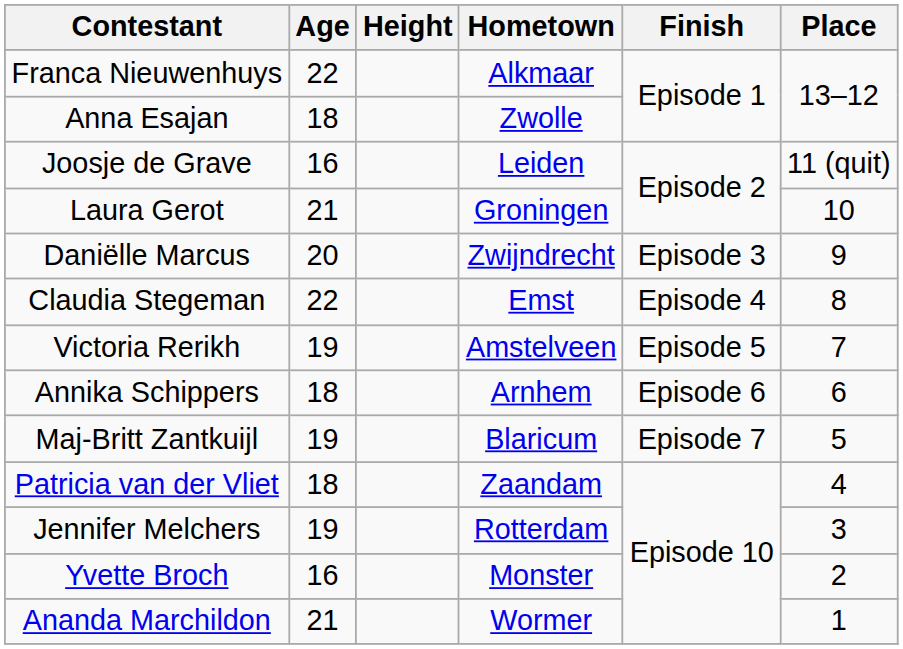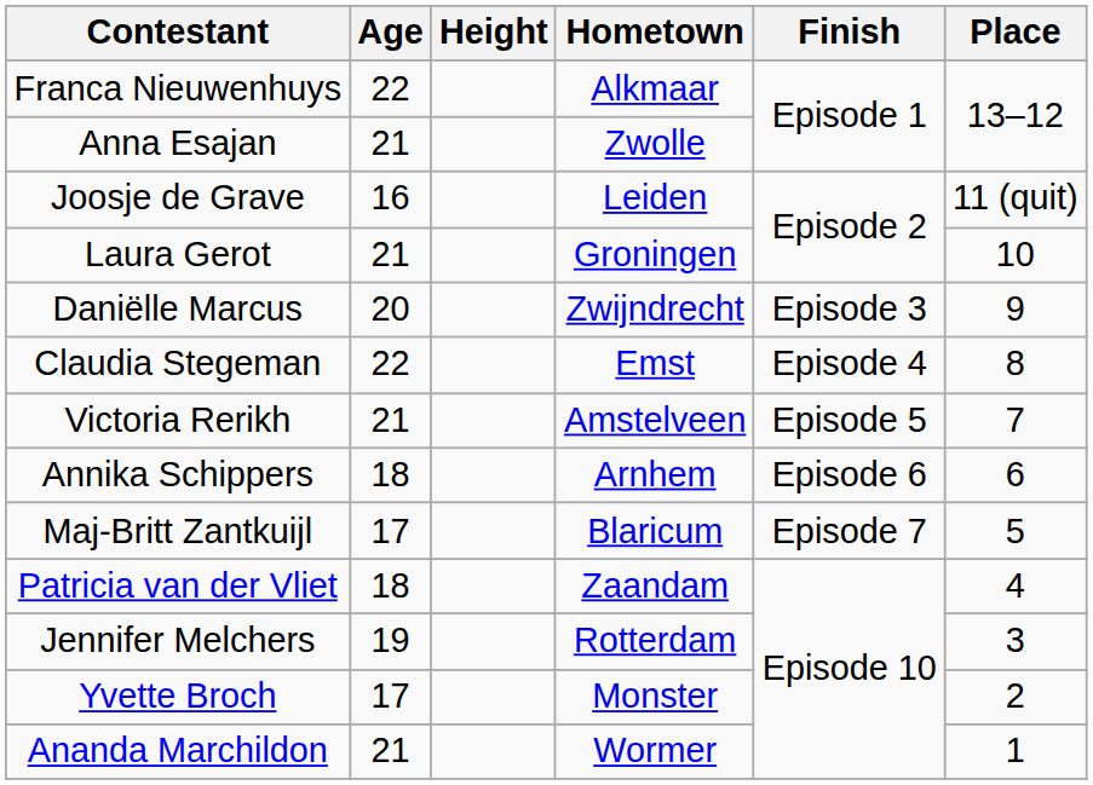Anna Esajan | Age: 18 -> 21
Victoria Rerikh | Age: 19 -> 21
Maj-Britt Zantkuijl | Age: 19 -> 17
Yvette Broch | Age: 16 -> 17
